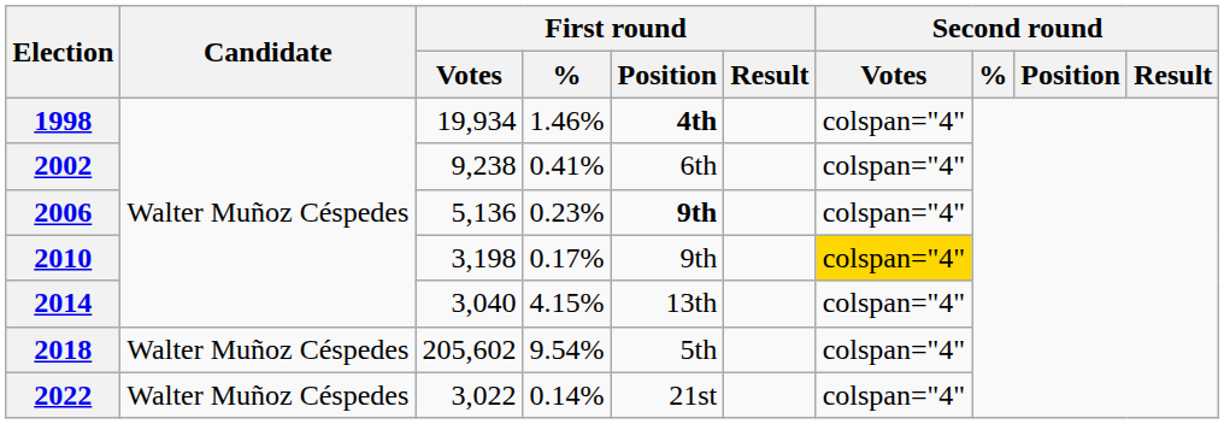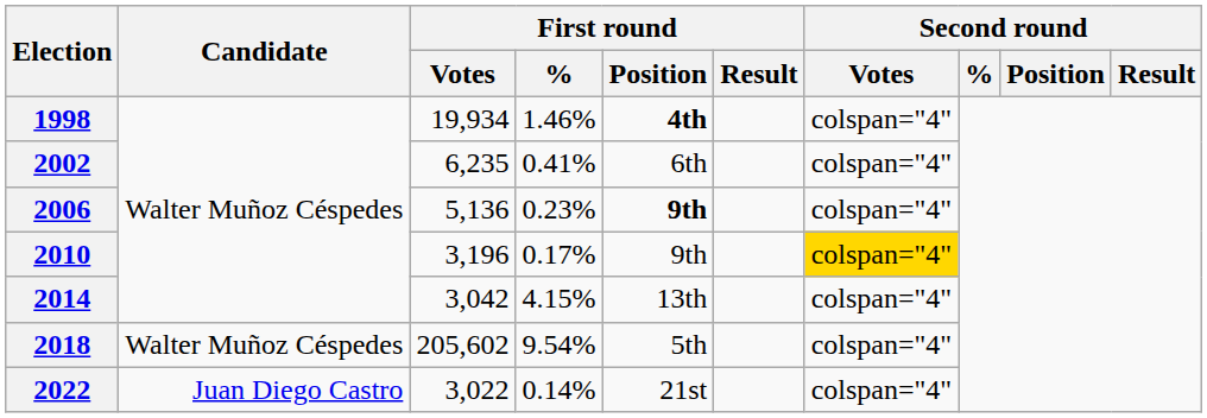2002 | First round / Votes: 9,238 -> 6,235
2010 | First round / Votes: 3,198 -> 3,196
2014 | First round / Votes: 3,040 -> 3,042
2022 | Candidate: Walter Muñoz Céspedes -> Juan Diego Castro
